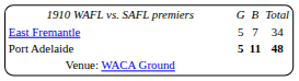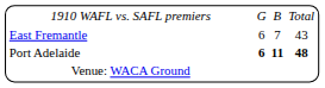East Fremantle | column 2: 5 -> 6
East Fremantle | column 4: 34 -> 43
Port Adelaide | column 2: 5 -> 6
